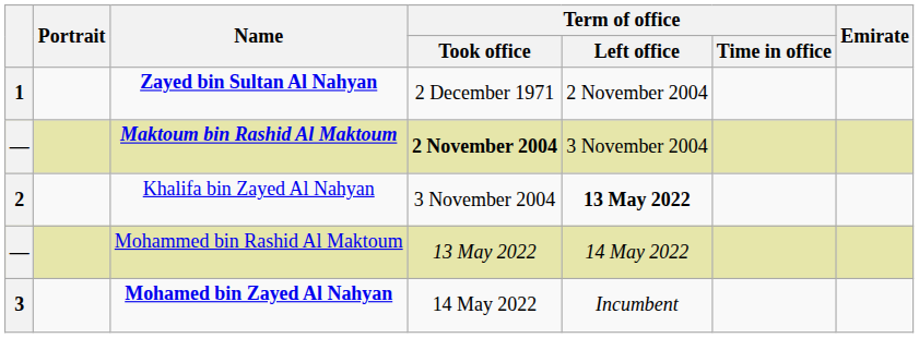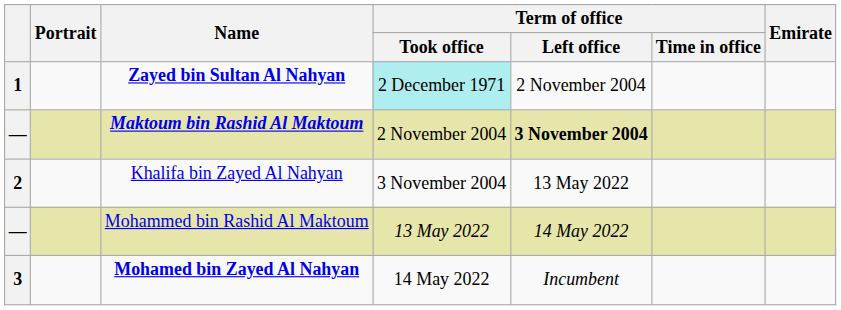Zayed bin Sultan Al Nahyan | Term of office / Took office: no background -> paleturquoise background
Maktoum bin Rashid Al Maktoum | Term of office / Took office: bold -> normal
Maktoum bin Rashid Al Maktoum | Term of office / Left office: normal -> bold
Khalifa bin Zayed Al Nahyan | Term of office / Left office: bold -> normal
